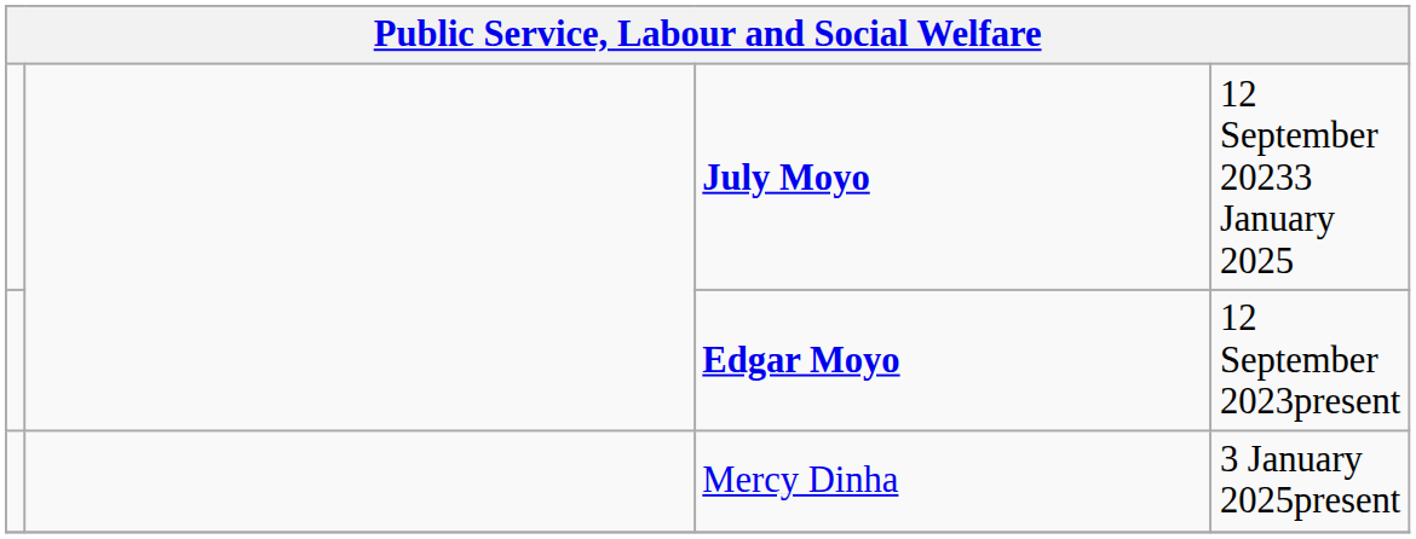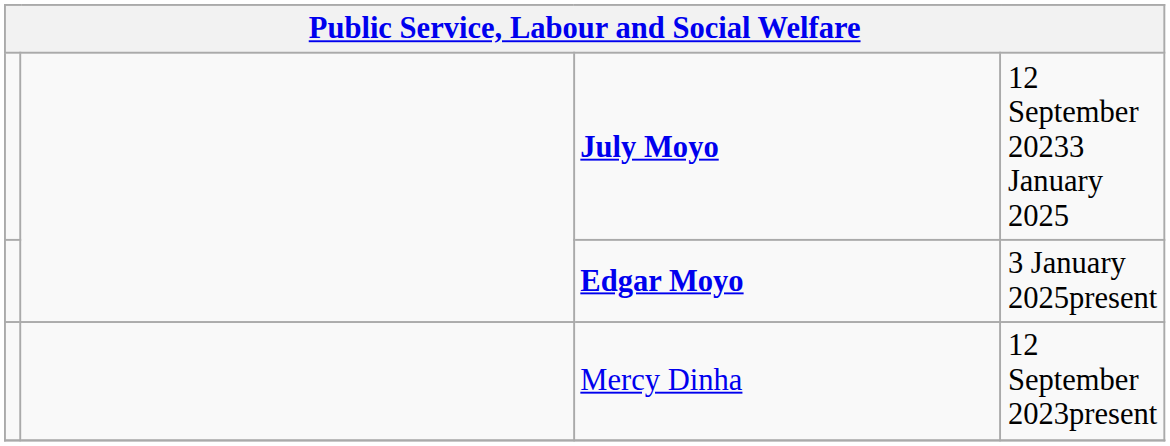Edgar Moyo | column 4: 12 September 2023present -> 3 January 2025present
Mercy Dinha | column 4: 3 January 2025present -> 12 September 2023present
